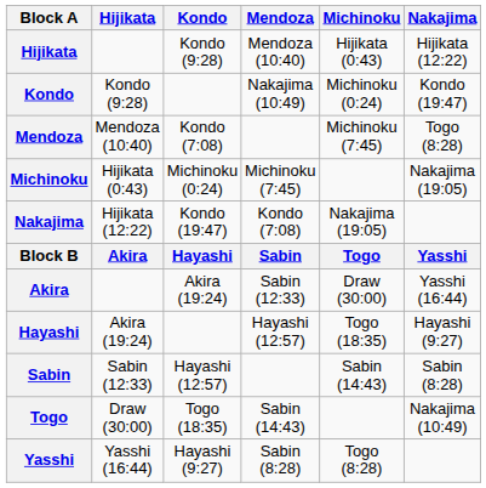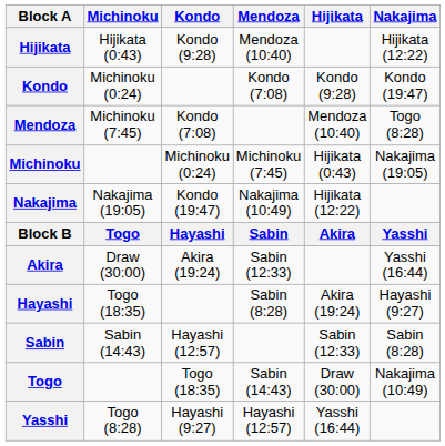columns swapped: Hijikata <-> Michinoku
row 3 | Mendoza: Nakajima (10:49) -> Kondo (7:08)
row 6 | Mendoza: Kondo (7:08) -> Nakajima (10:49)
row 9 | Mendoza: Hayashi (12:57) -> Sabin (8:28)
row 12 | Mendoza: Sabin (8:28) -> Hayashi (12:57)
